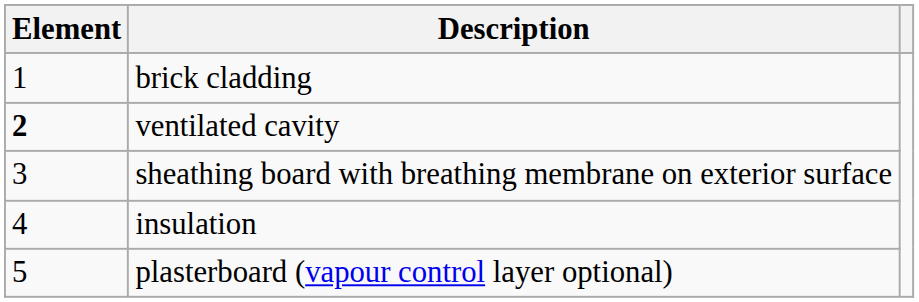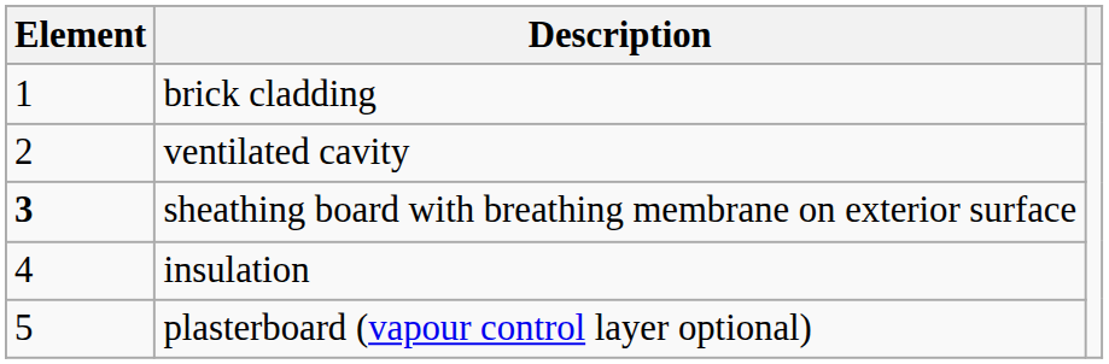ventilated cavity | Element: bold -> normal
sheathing board with breathing membrane on exterior surface | Element: normal -> bold
